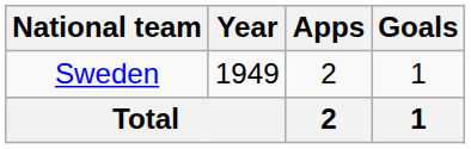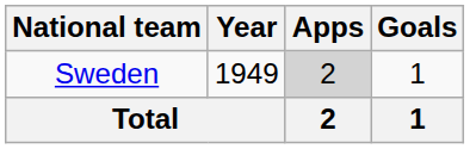Sweden | Apps: no background -> lightgrey background
